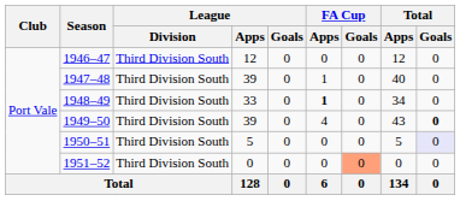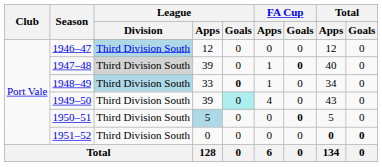1946–47 | League / Division: no background -> lightblue background
1947–48 | League / Division: no background -> lightgrey background
1947–48 | FA Cup / Goals: normal -> bold
1948–49 | League / Division: no background -> lightblue background
1948–49 | League / Goals: normal -> bold
1948–49 | FA Cup / Apps: bold -> normal
1949–50 | League / Goals: no background -> paleturquoise background
1949–50 | Total / Goals: bold -> normal
1950–51 | League / Apps: no background -> lightblue background
1950–51 | FA Cup / Goals: normal -> bold
1950–51 | Total / Goals: lavender background -> no background
1951–52 | FA Cup / Goals: lightsalmon background -> no background
1951–52 | Total / Apps: normal -> bold
1951–52 | Total / Goals: normal -> bold
